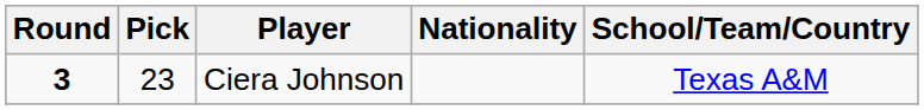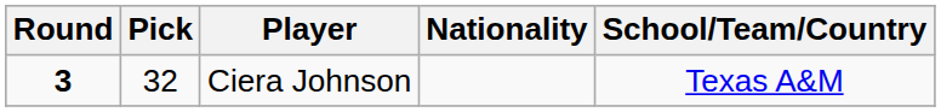Ciera Johnson | Pick: 23 -> 32
